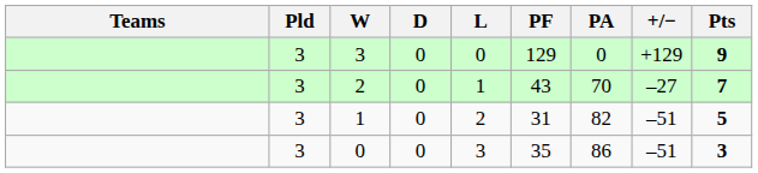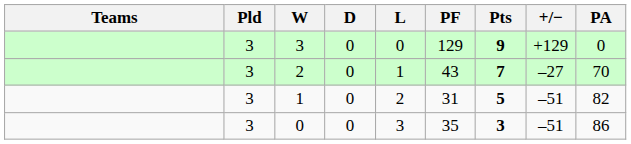columns swapped: PA <-> Pts
